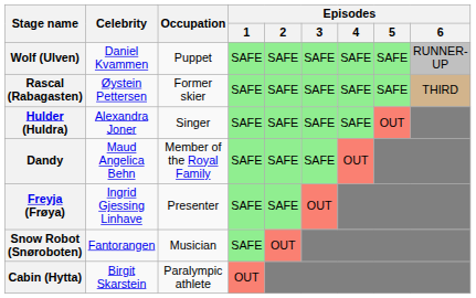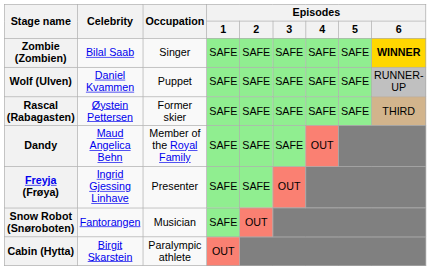+ row: Zombie (Zombien) | Bilal Saab | Singer | SAFE | SAFE | SAFE | SAFE | SAFE | WINNER
- row: Hulder (Huldra) | Alexandra Joner | Singer | SAFE | SAFE | SAFE | SAFE | OUT
